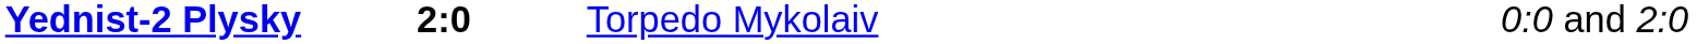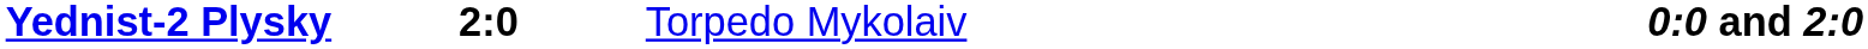Yednist-2 Plysky | column 4: normal -> bold
